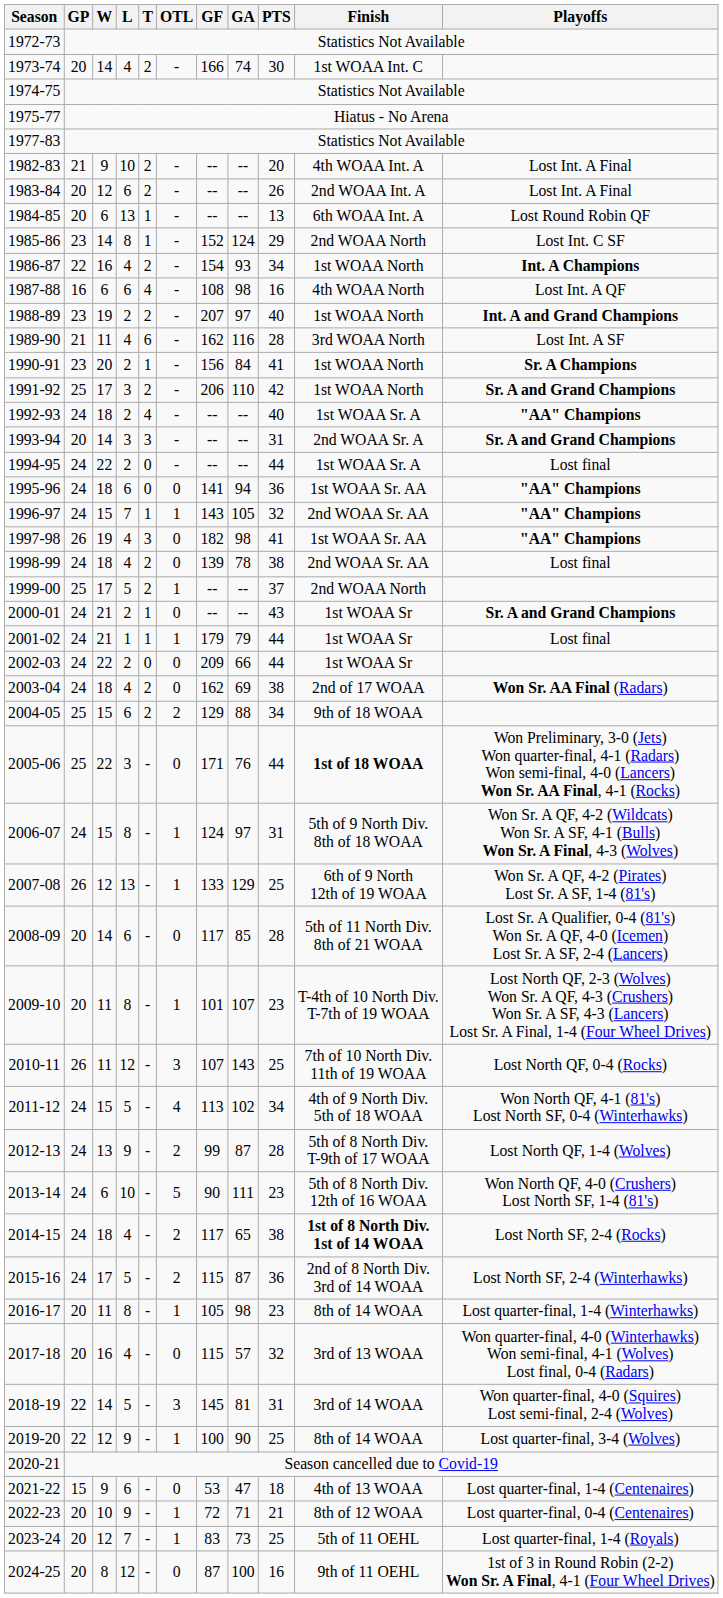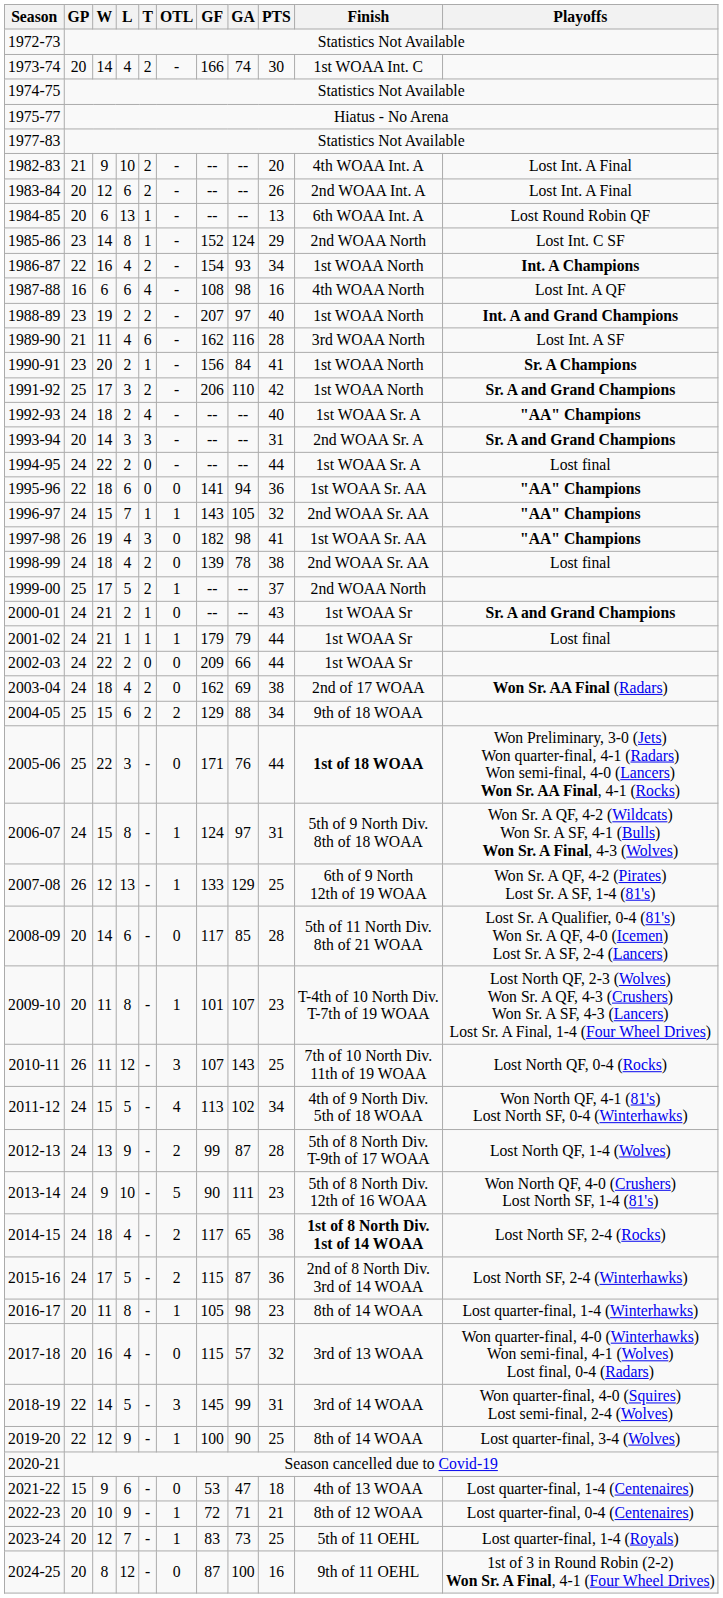1995-96 | GP: 24 -> 22
2013-14 | W: 6 -> 9
2018-19 | GA: 81 -> 99
